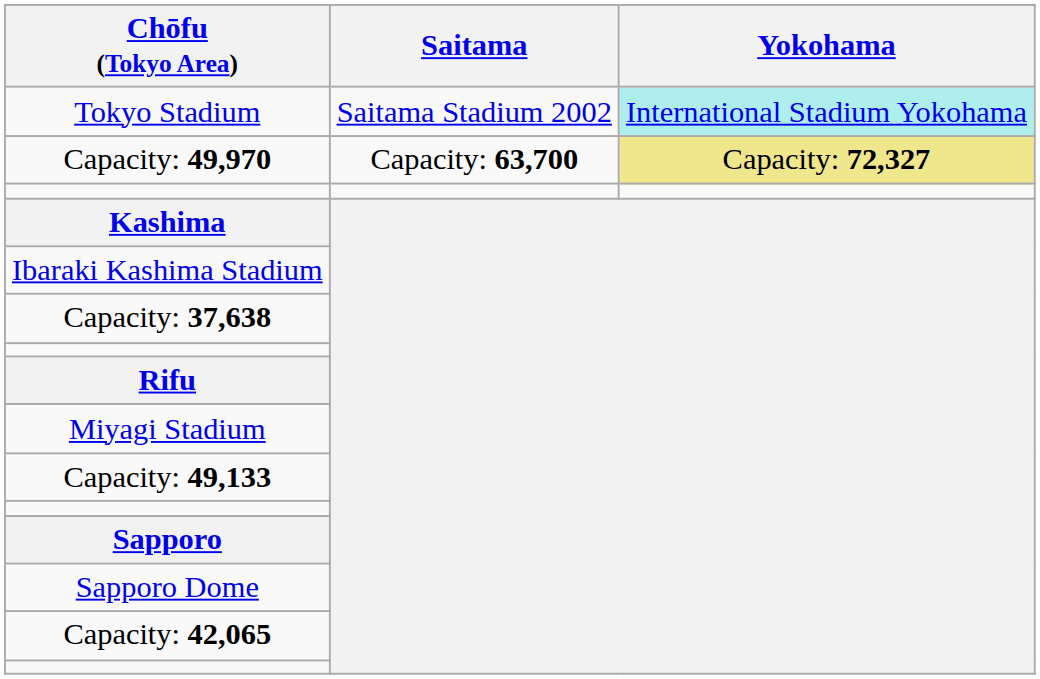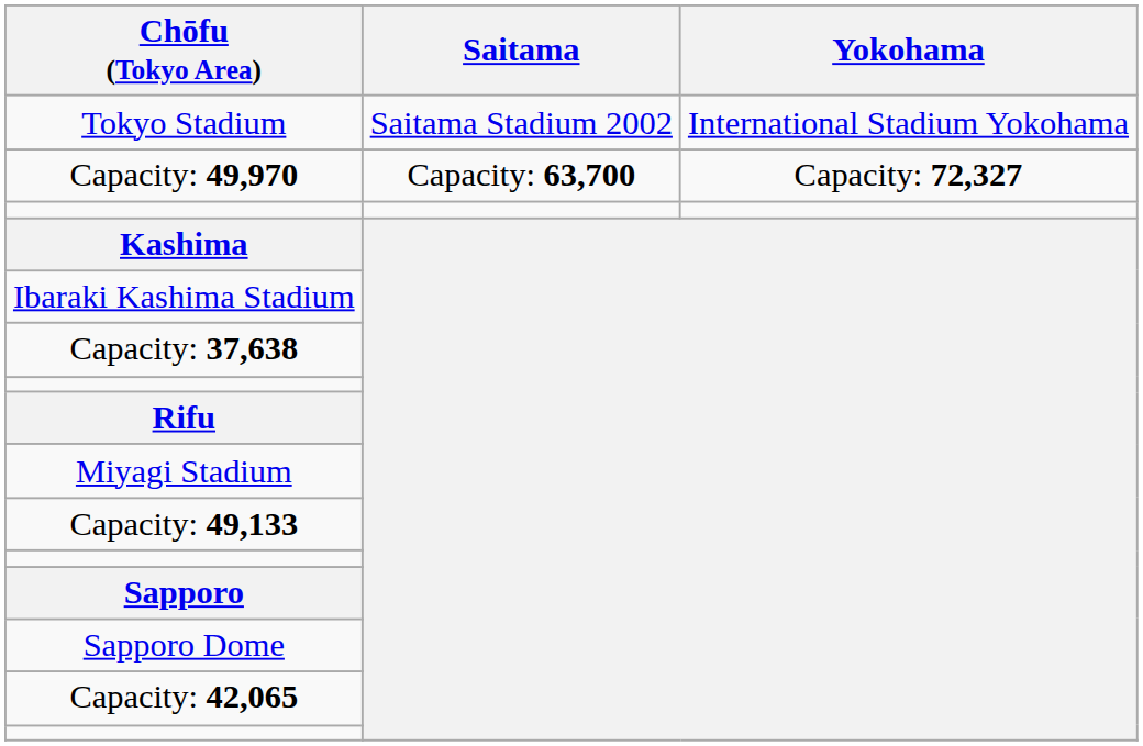Tokyo Stadium | Yokohama: paleturquoise background -> no background
Capacity: 49,970 | Yokohama: khaki background -> no background
